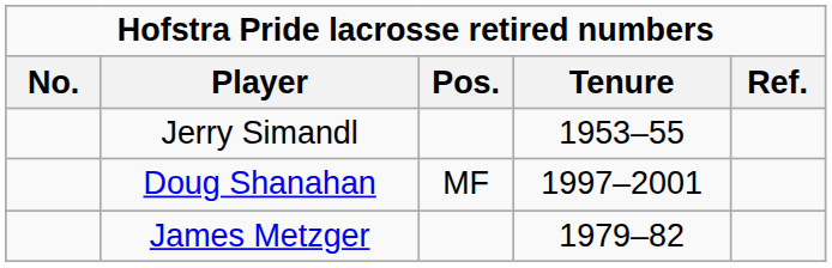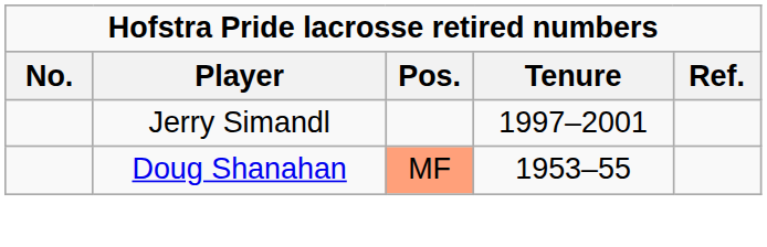Jerry Simandl | Tenure: 1953–55 -> 1997–2001
Doug Shanahan | Pos.: no background -> lightsalmon background
Doug Shanahan | Tenure: 1997–2001 -> 1953–55
- row: James Metzger | 1979–82
